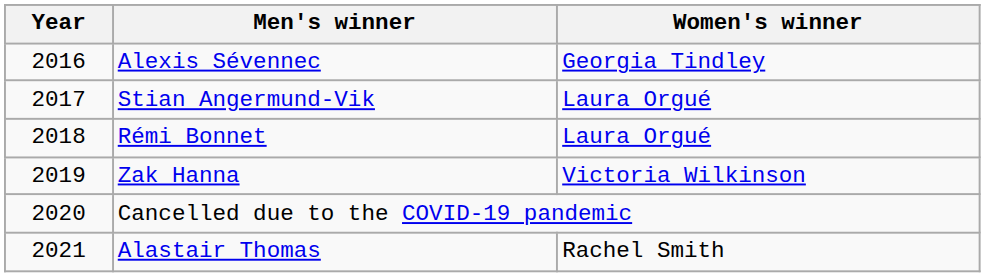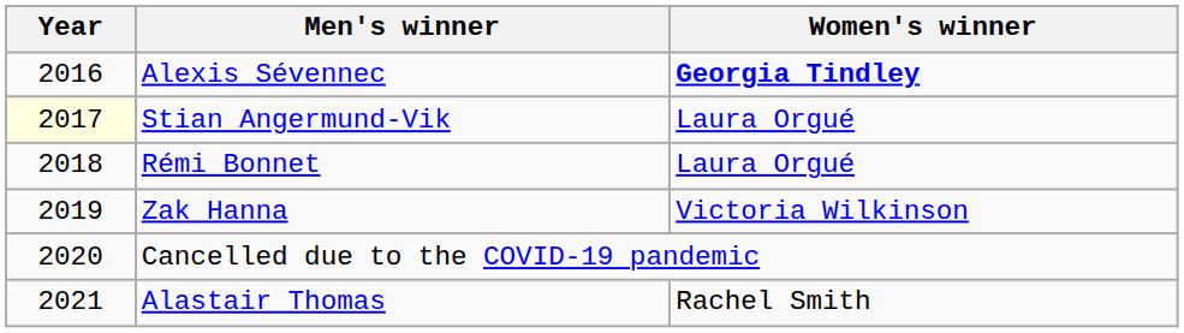Alexis Sévennec | Women's winner: normal -> bold
Stian Angermund-Vik | Year: no background -> lightyellow background
